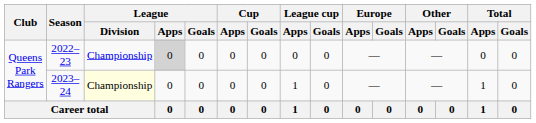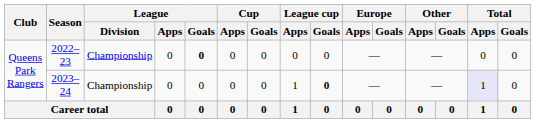2022–23 | League / Apps: lightgrey background -> no background
2022–23 | League / Goals: normal -> bold
2023–24 | League / Division: lightyellow background -> no background
2023–24 | League cup / Goals: normal -> bold
2023–24 | Total / Apps: no background -> lavender background
